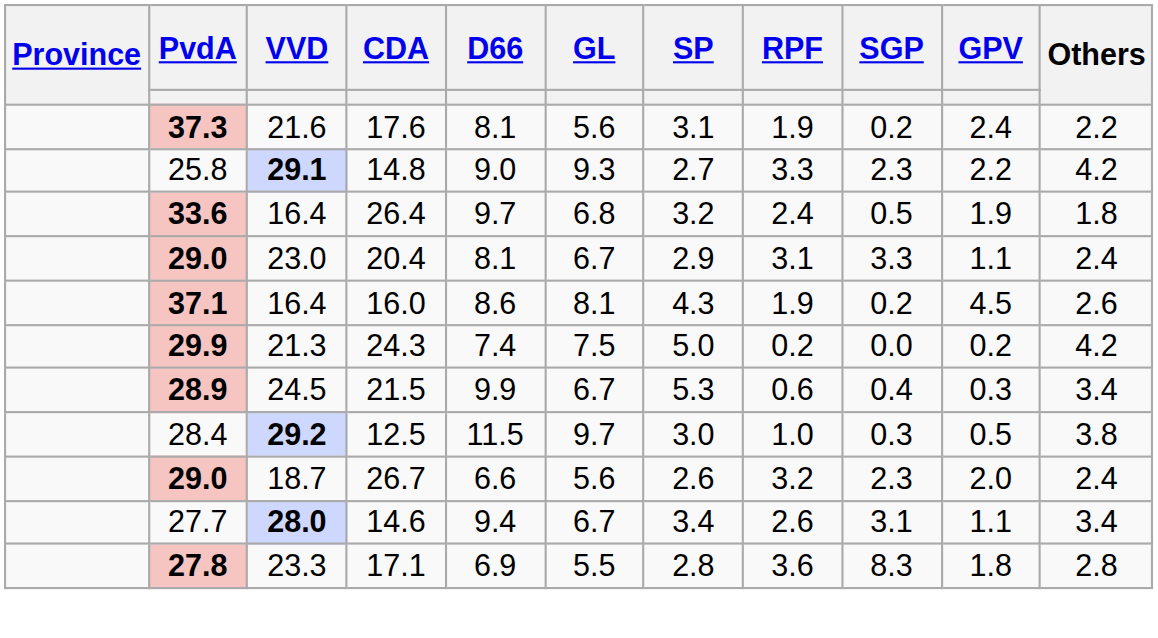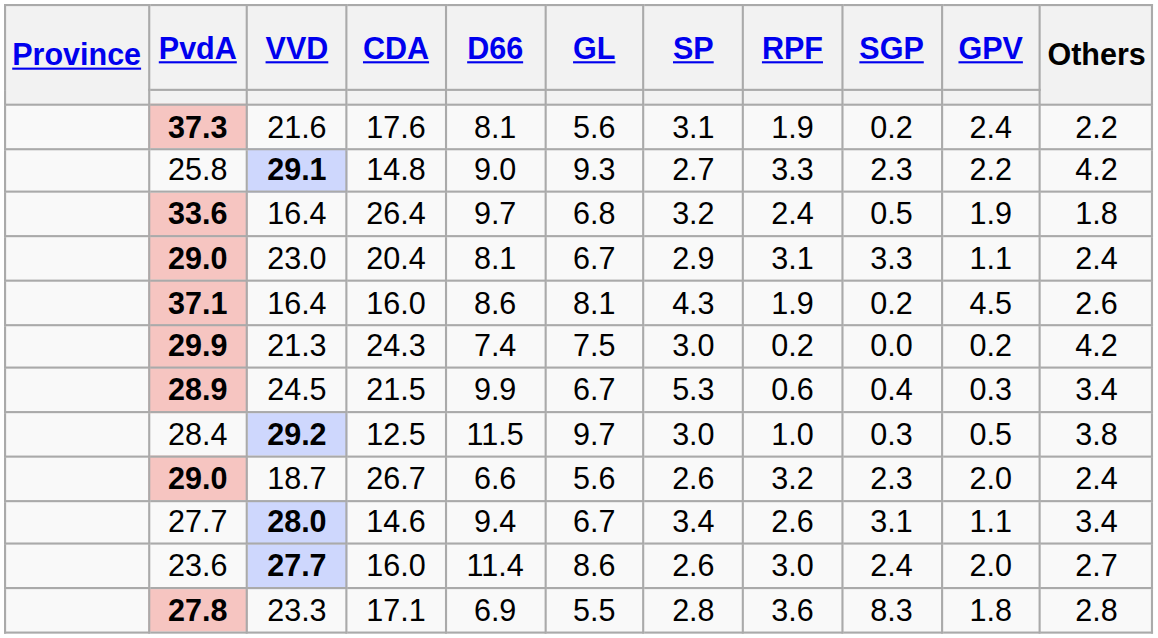29.9 | SP: 5.0 -> 3.0
+ row: 23.6 | 27.7 | 16.0 | 11.4 | 8.6 | 2.6 | 3.0 | 2.4 | 2.0 | 2.7
